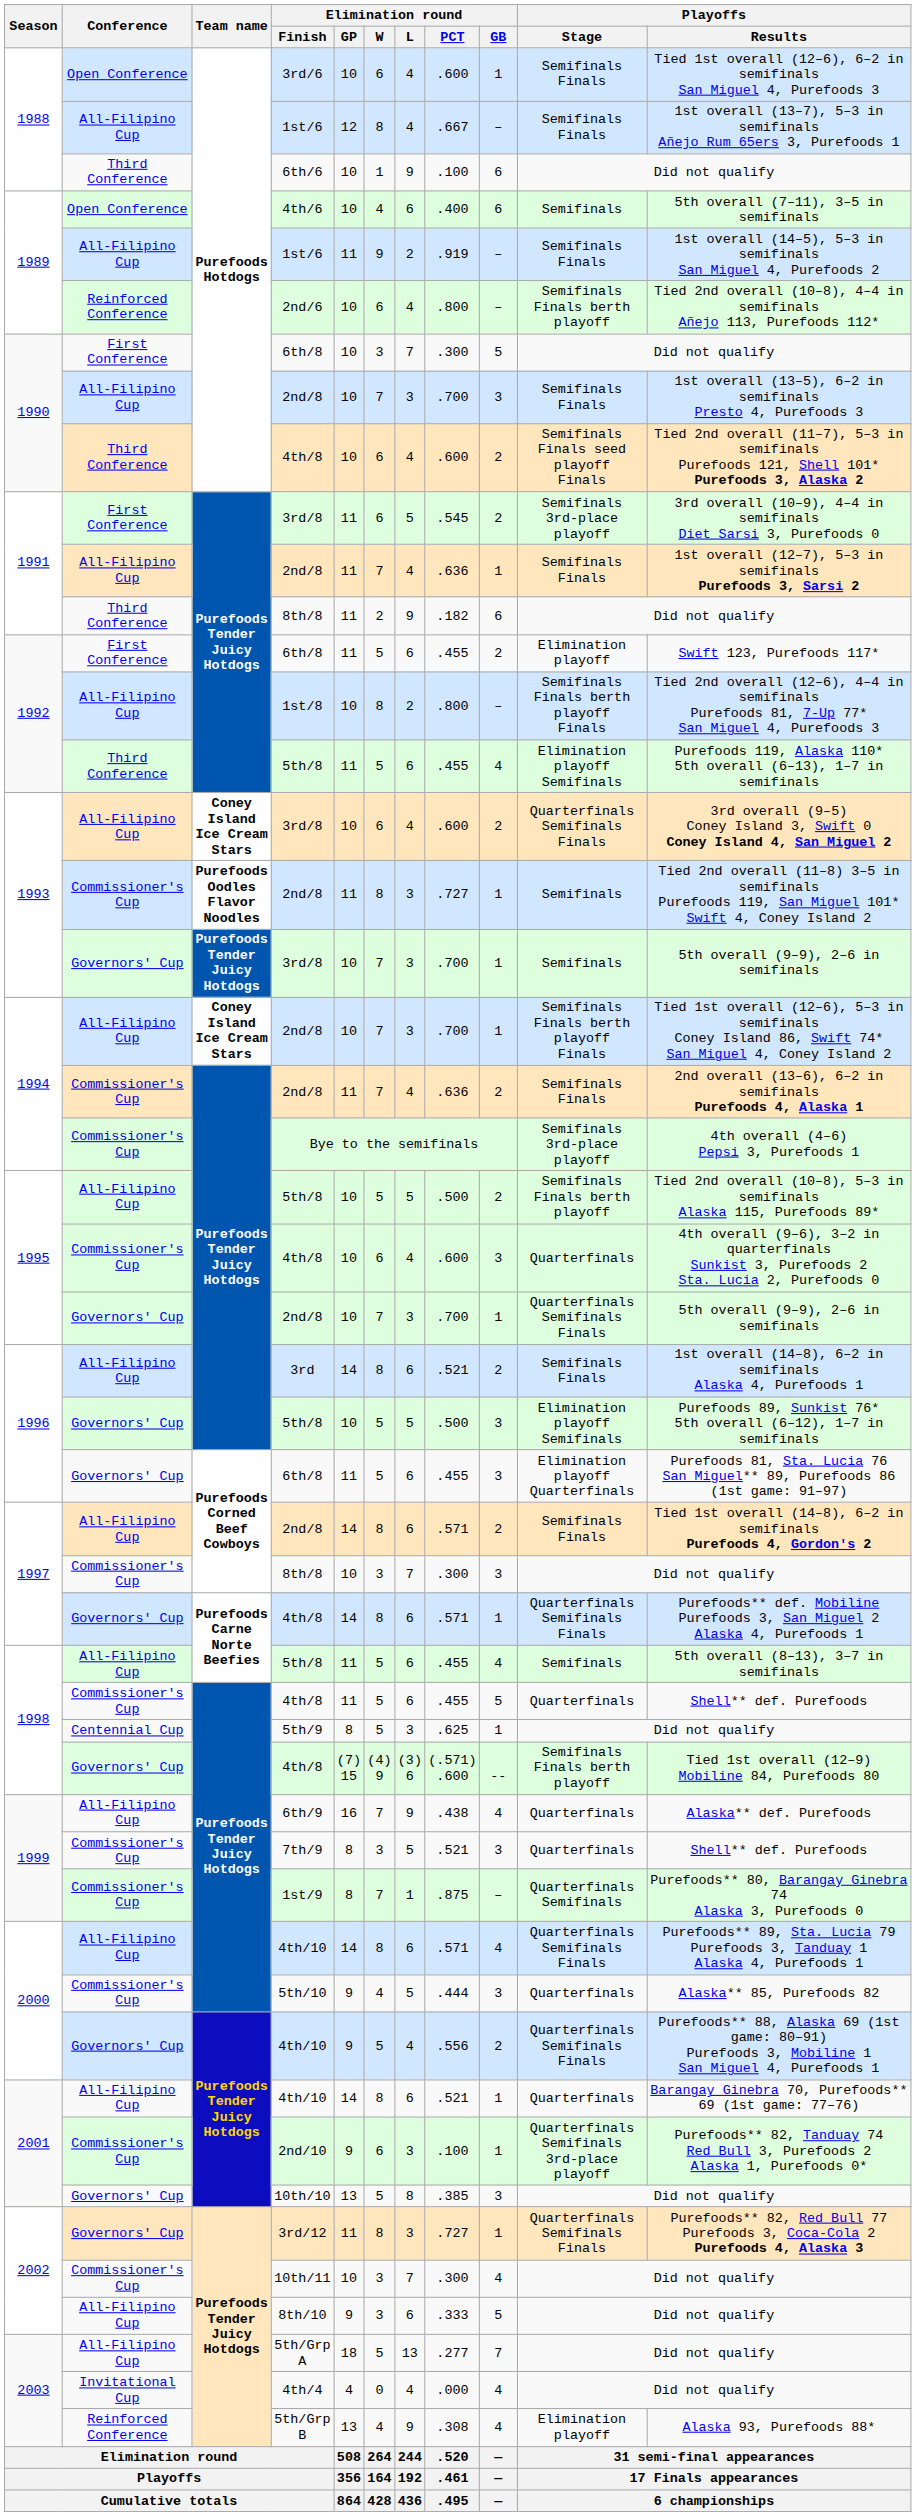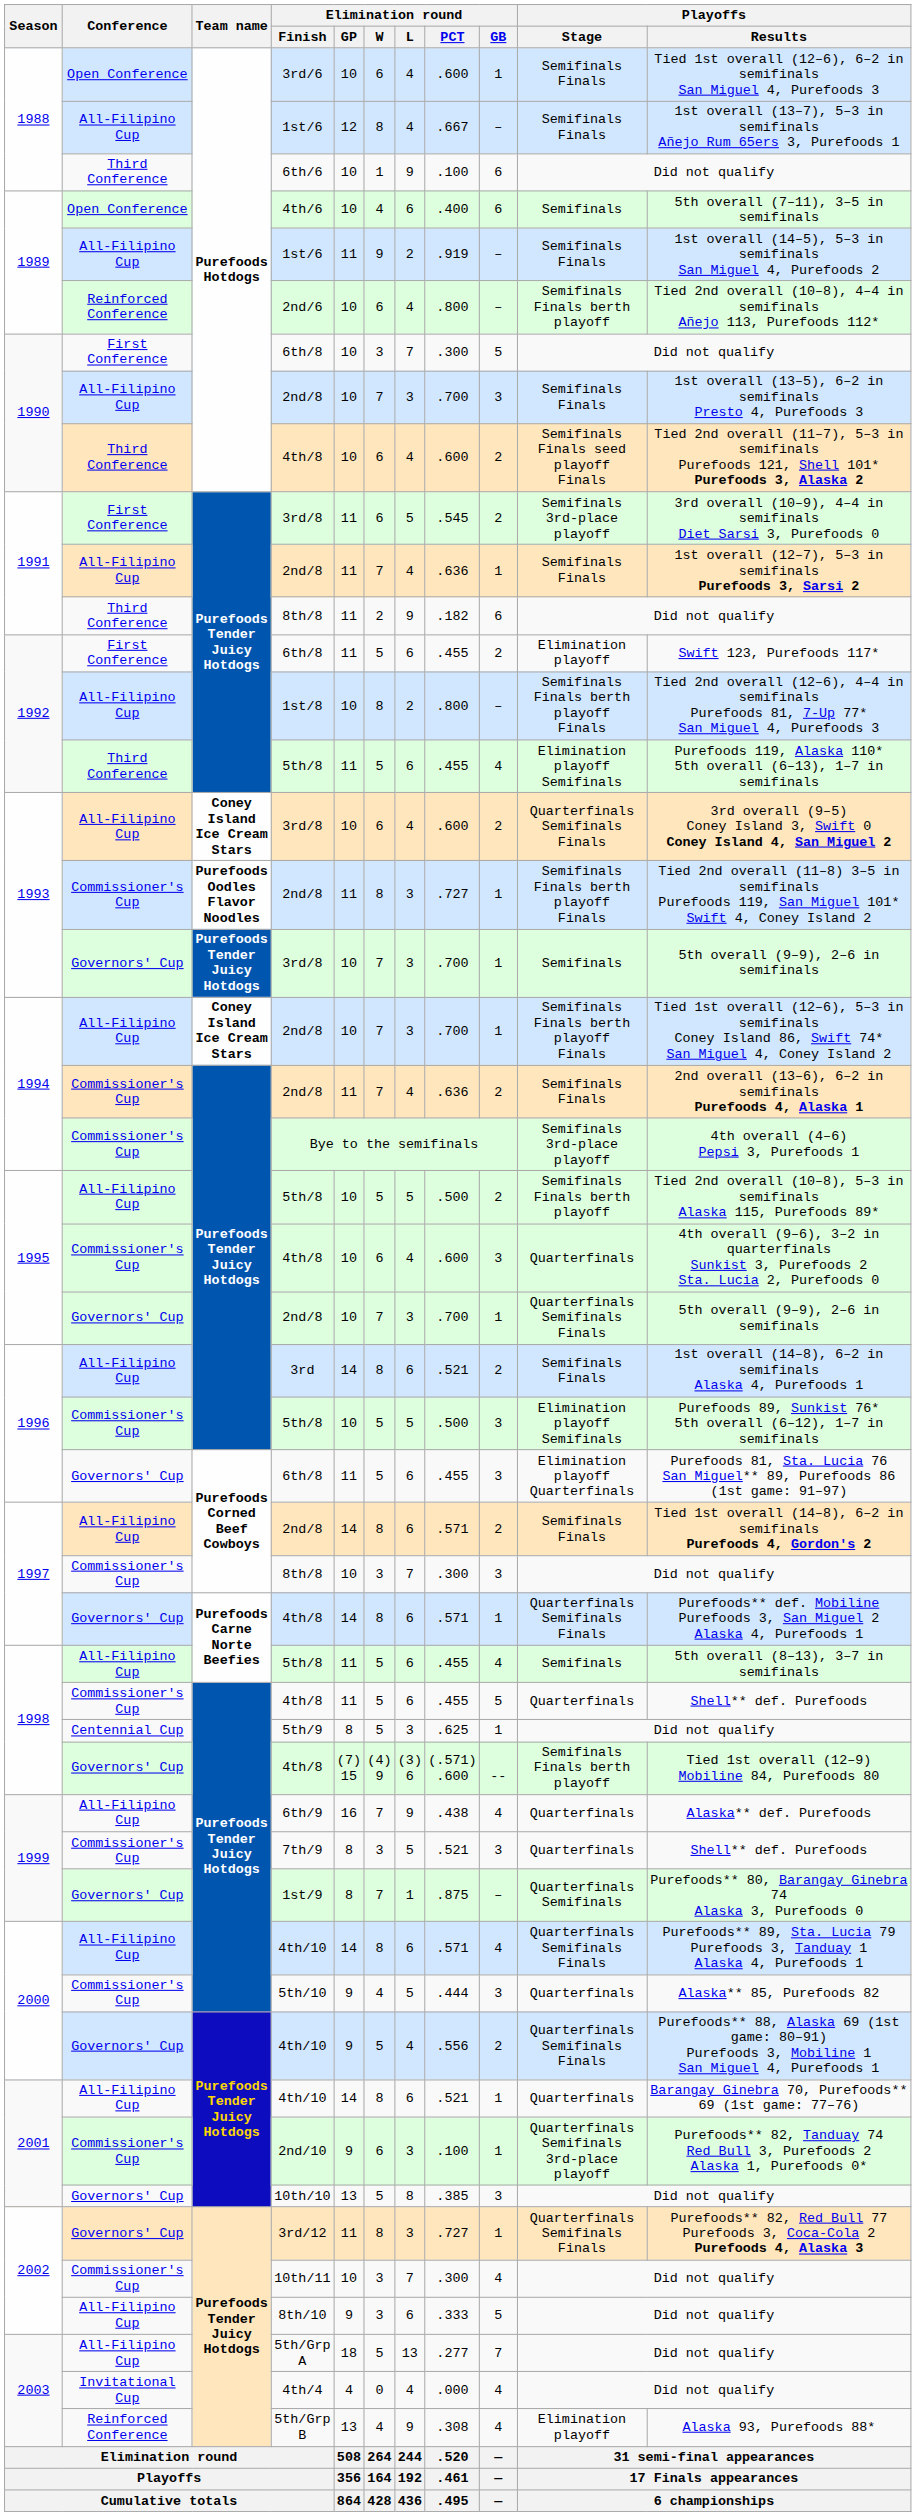1993 / 2nd/8 | Playoffs / Stage: Semifinals -> Semifinals Finals berth playoff Finals
1996 / 5th/8 | Conference: Governors' Cup -> Commissioner's Cup
1st/9 | Conference: Commissioner's Cup -> Governors' Cup
